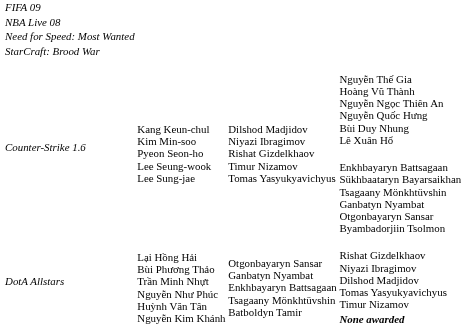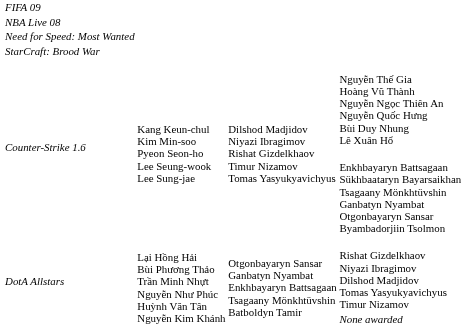DotA Allstars / None awarded | column 4: bold -> normal
